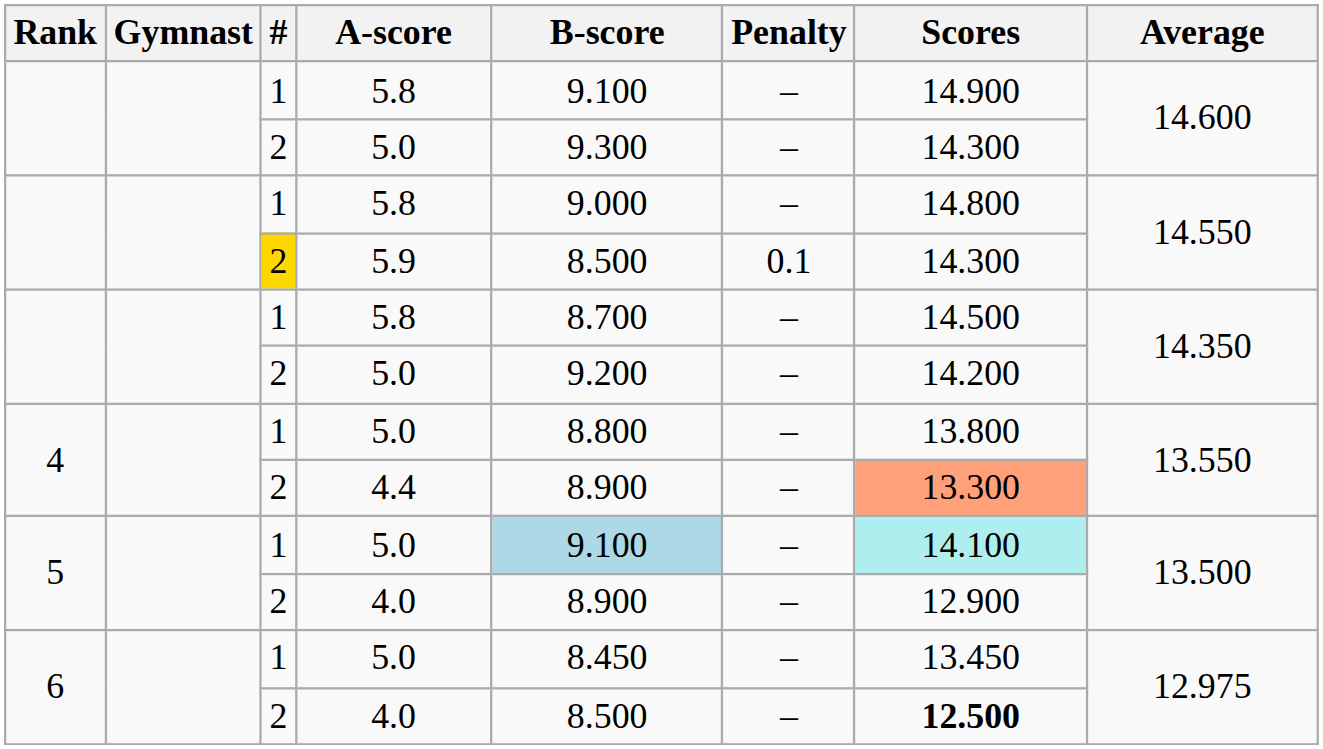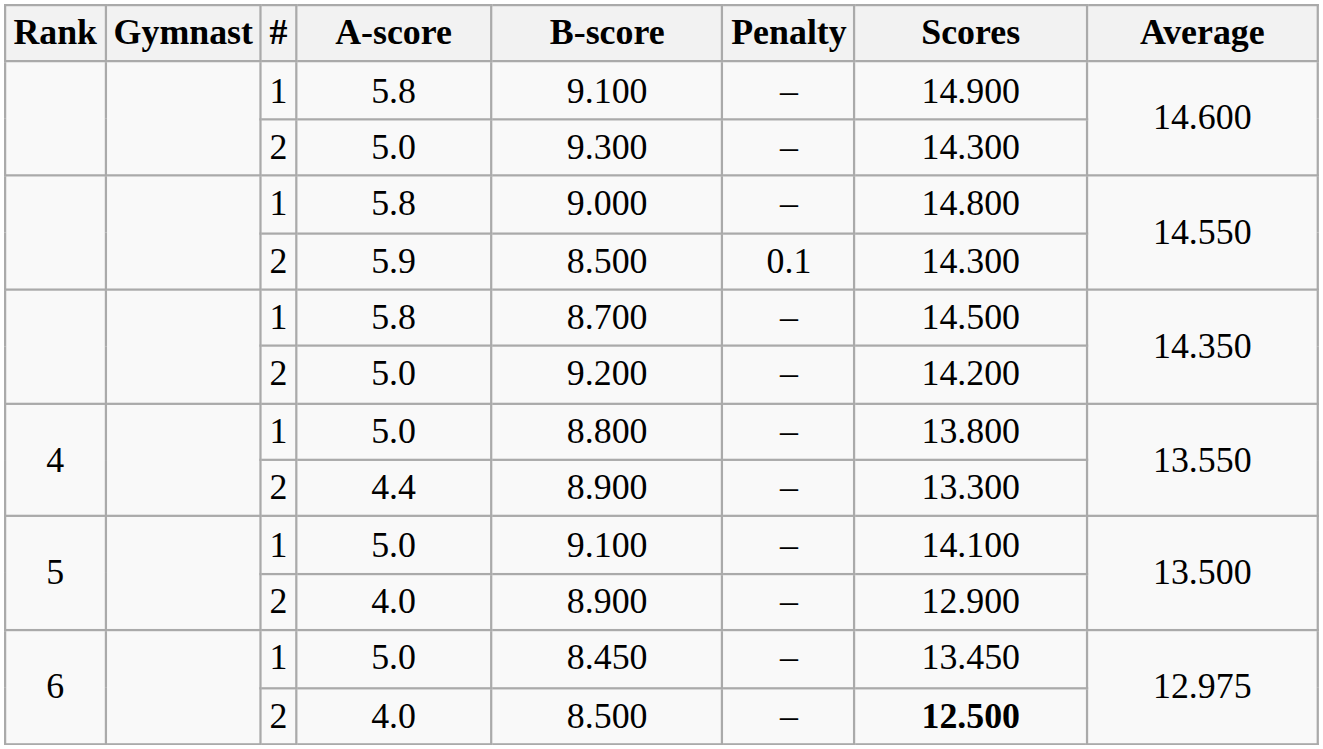5.9 | #: gold background -> no background
4.4 | Scores: lightsalmon background -> no background
5 / 5.0 | B-score: lightblue background -> no background
5 / 5.0 | Scores: paleturquoise background -> no background
